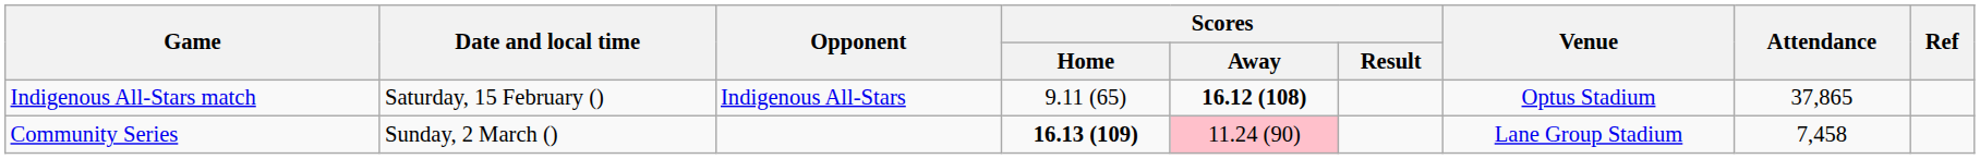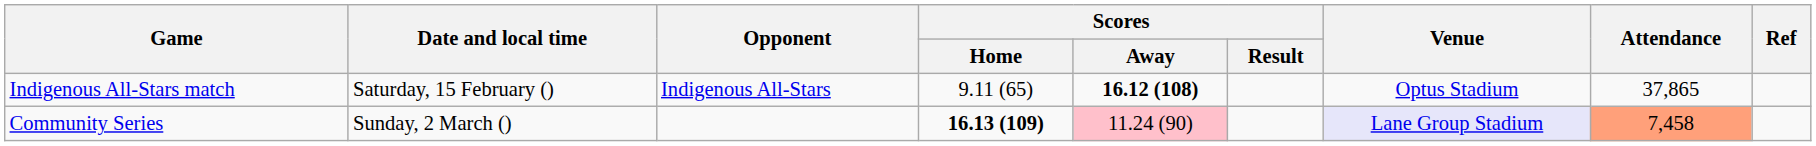Community Series | Venue: no background -> lavender background
Community Series | Attendance: no background -> lightsalmon background
